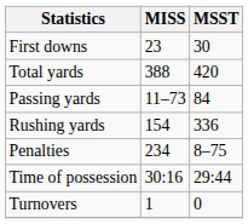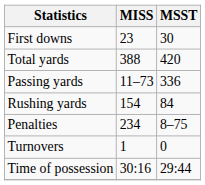Passing yards | MSST: 84 -> 336
Rushing yards | MSST: 336 -> 84
rows swapped: Turnovers <-> Time of possession
